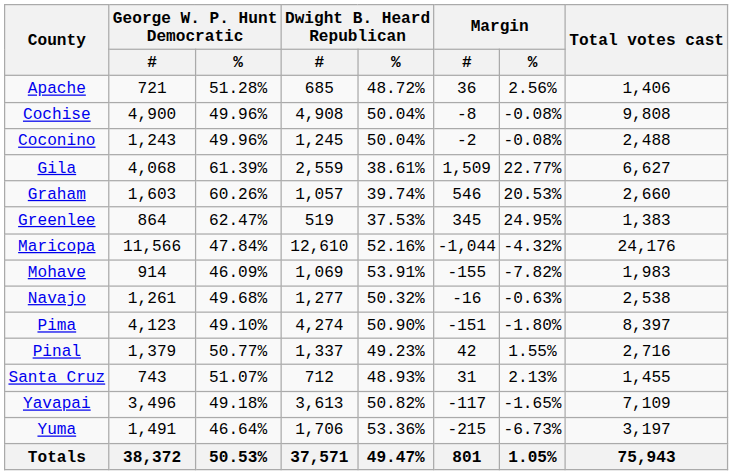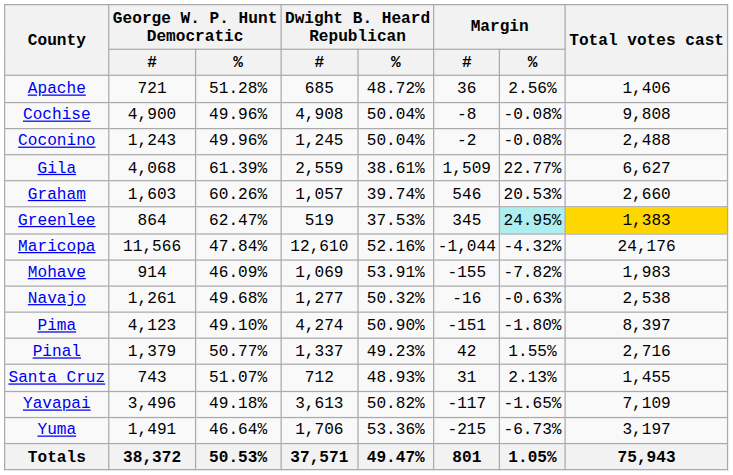Greenlee | Margin / %: no background -> paleturquoise background
Greenlee | Total votes cast: no background -> gold background
